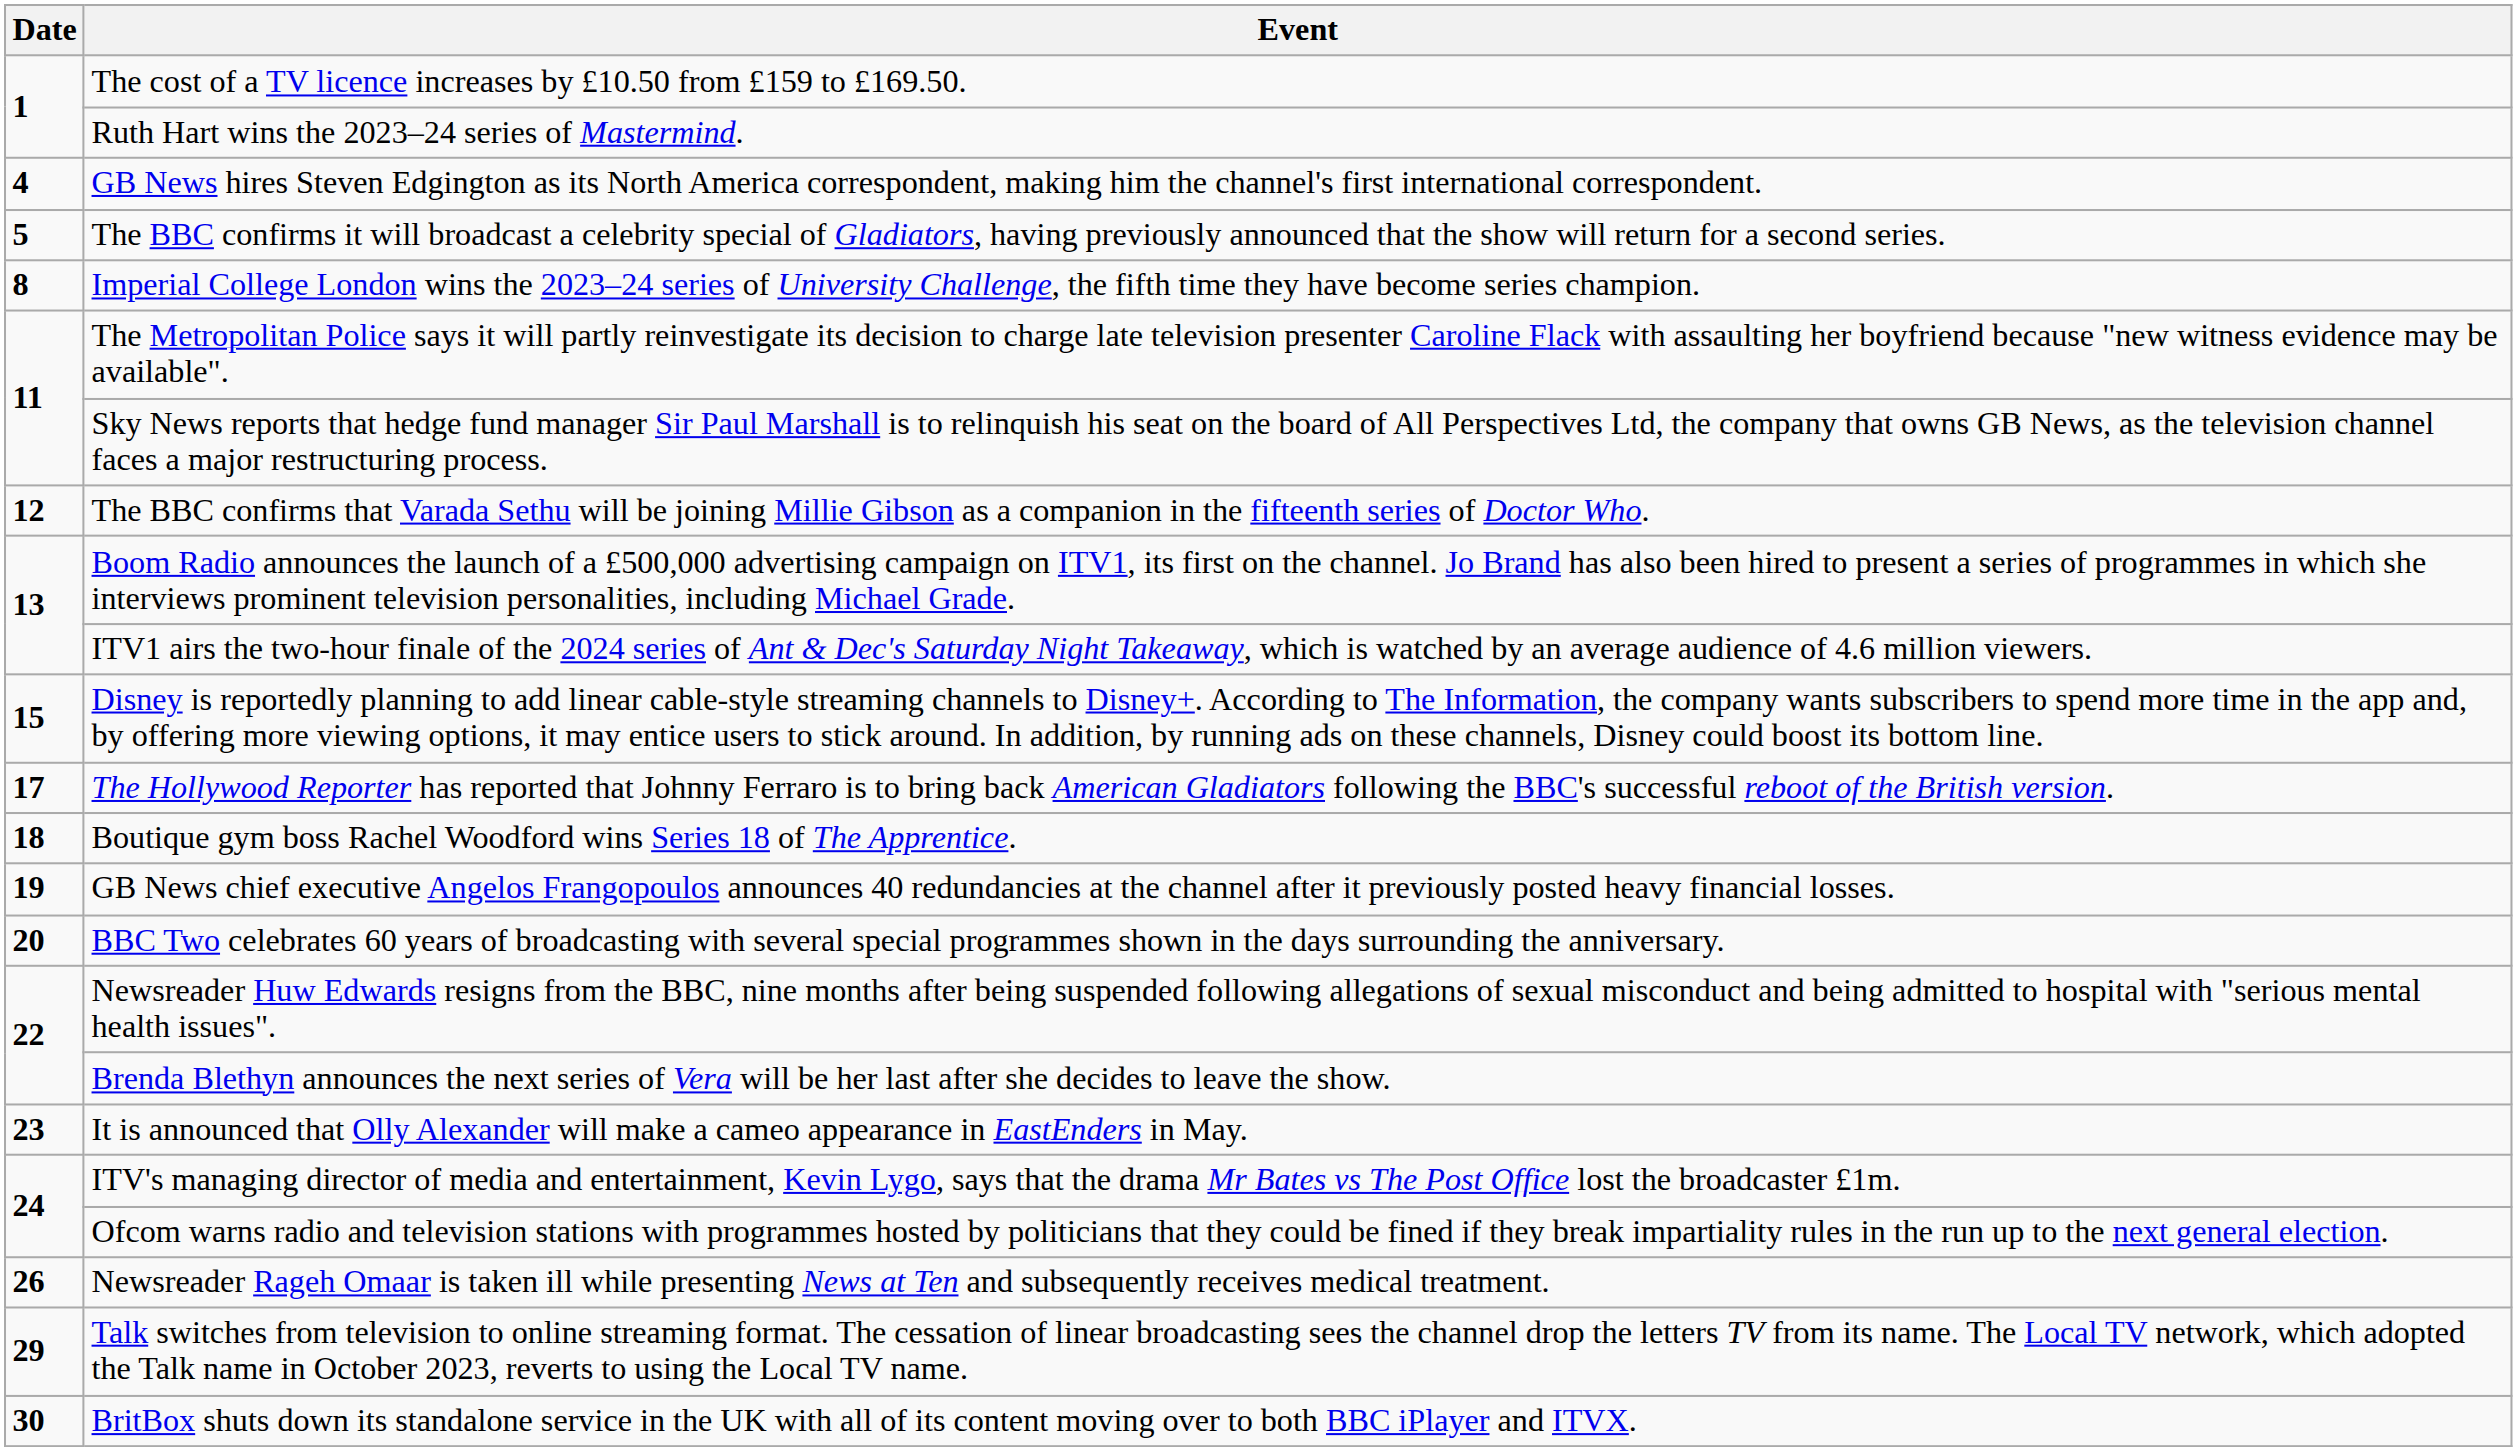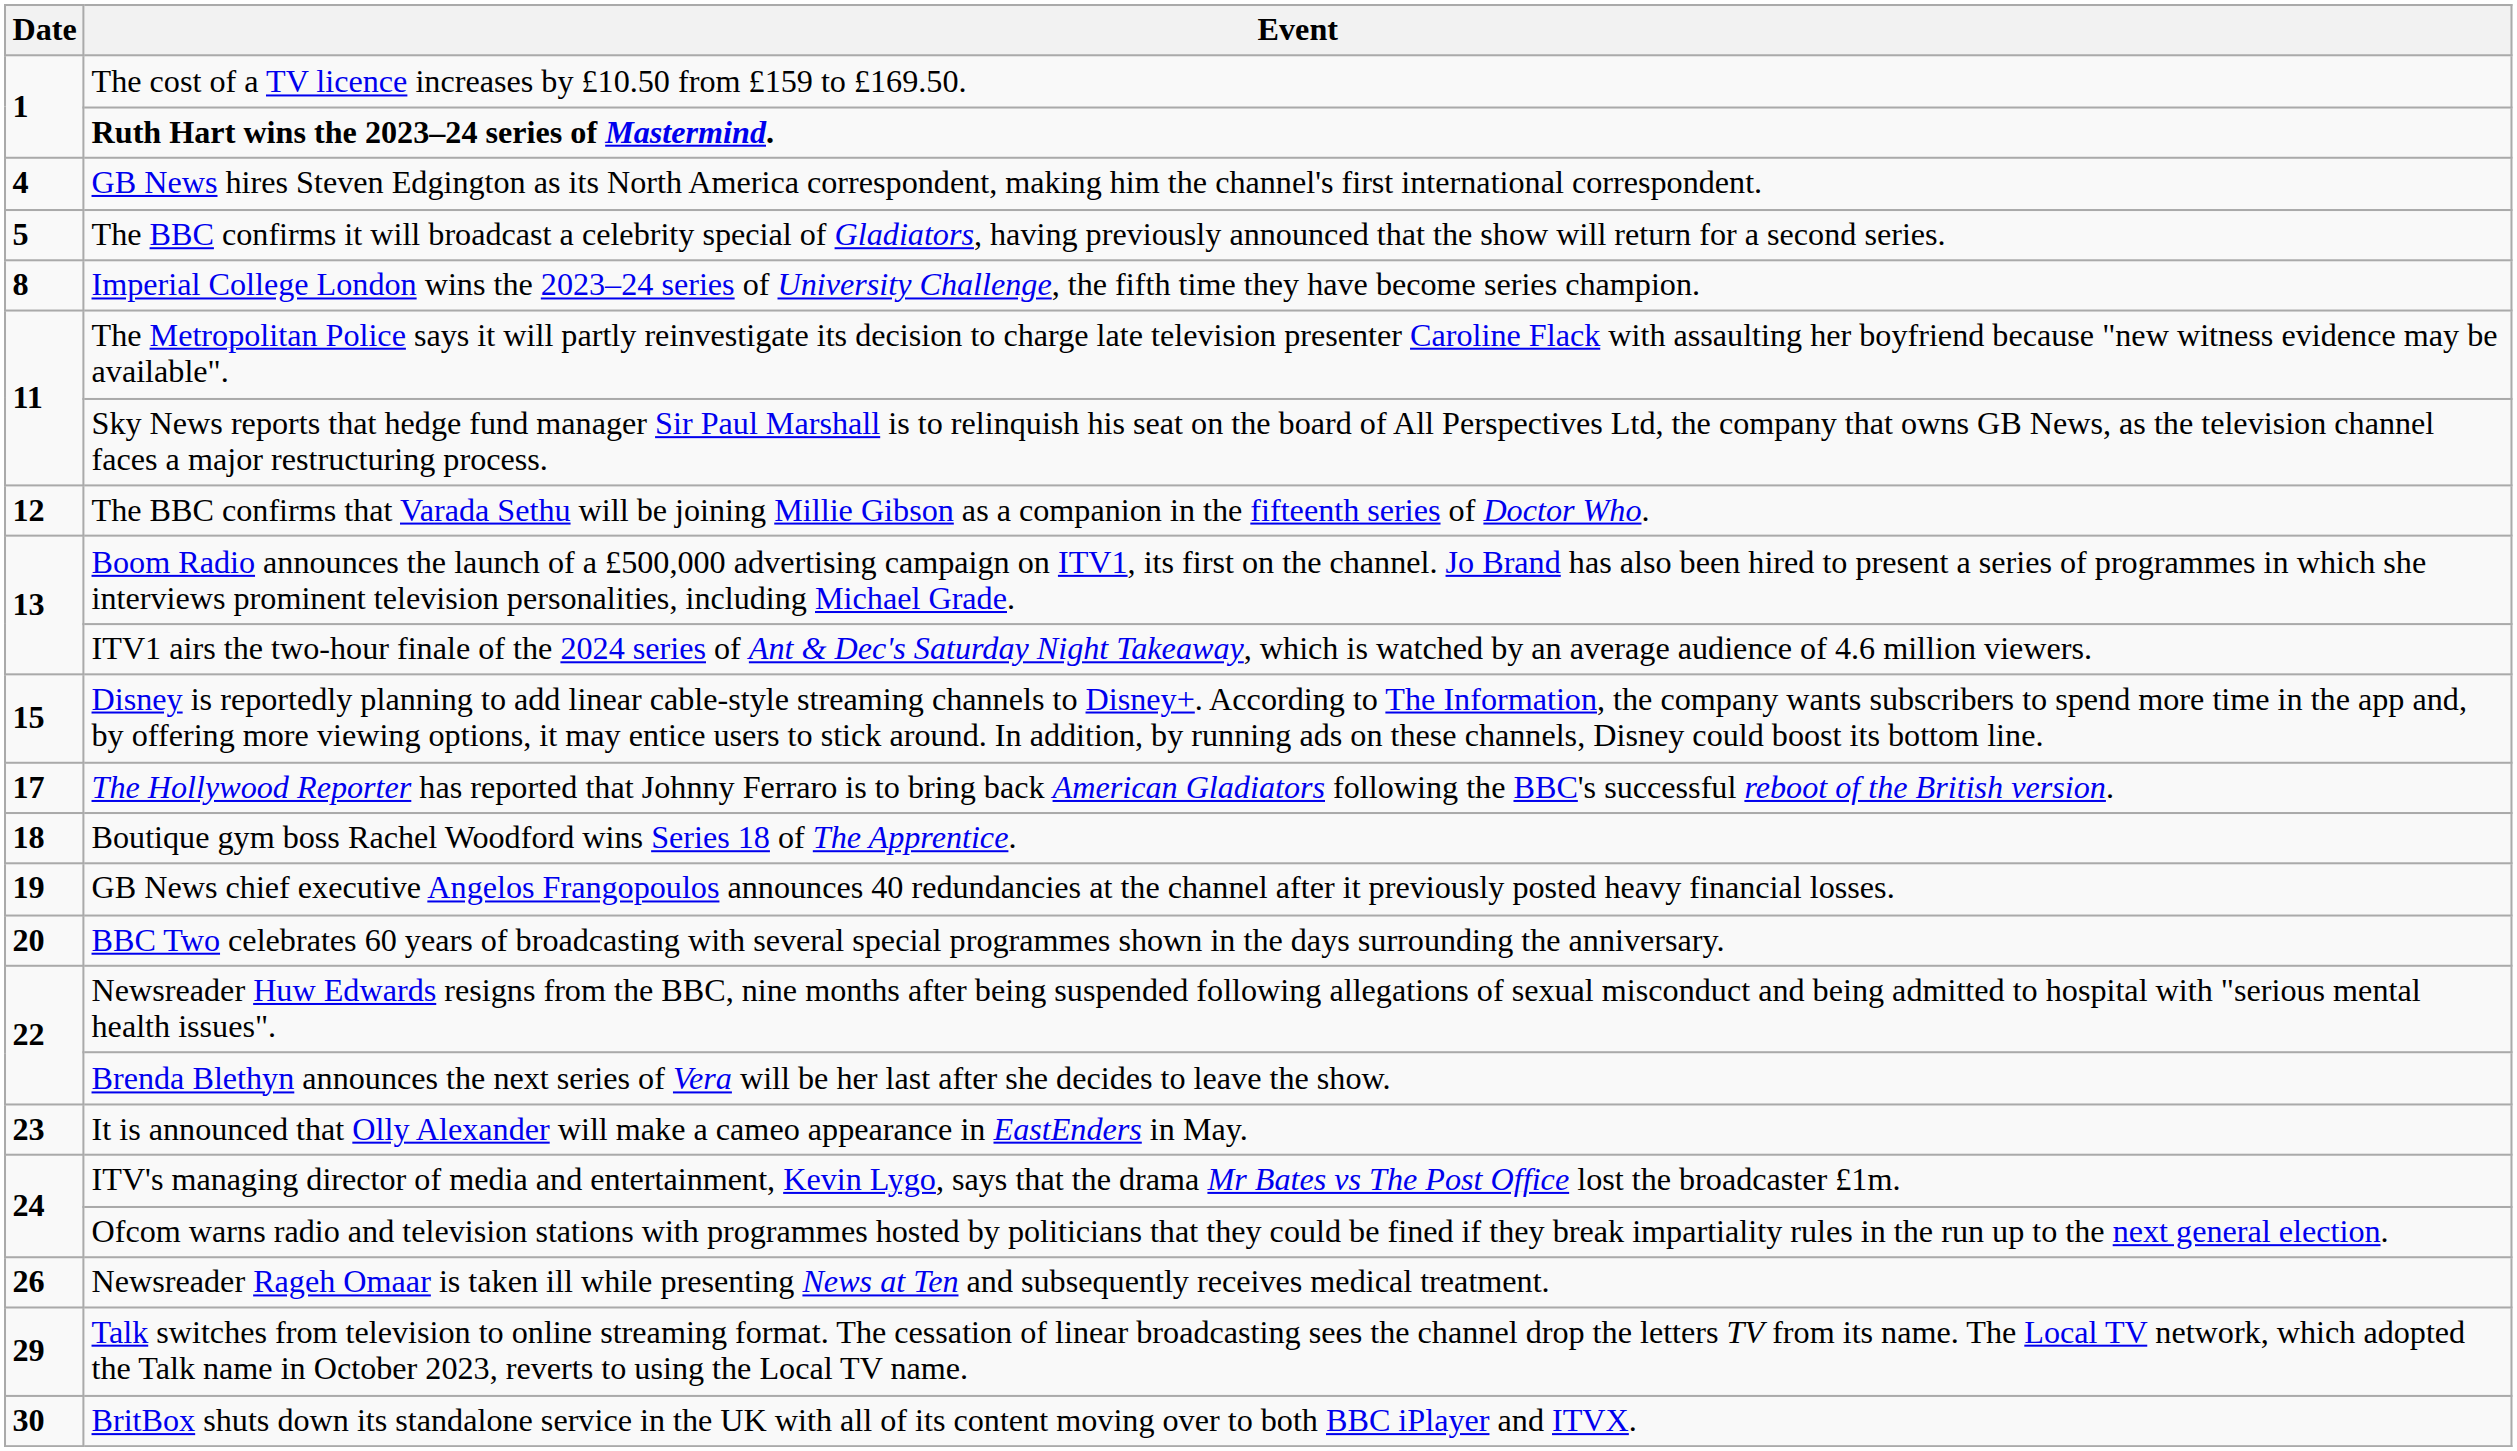Ruth Hart wins the 2023–24 series of Mastermind. | Event: normal -> bold
